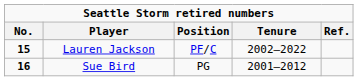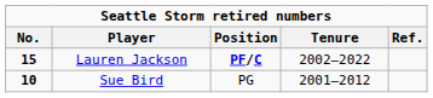Lauren Jackson | Position: normal -> bold
Sue Bird | No.: 16 -> 10
